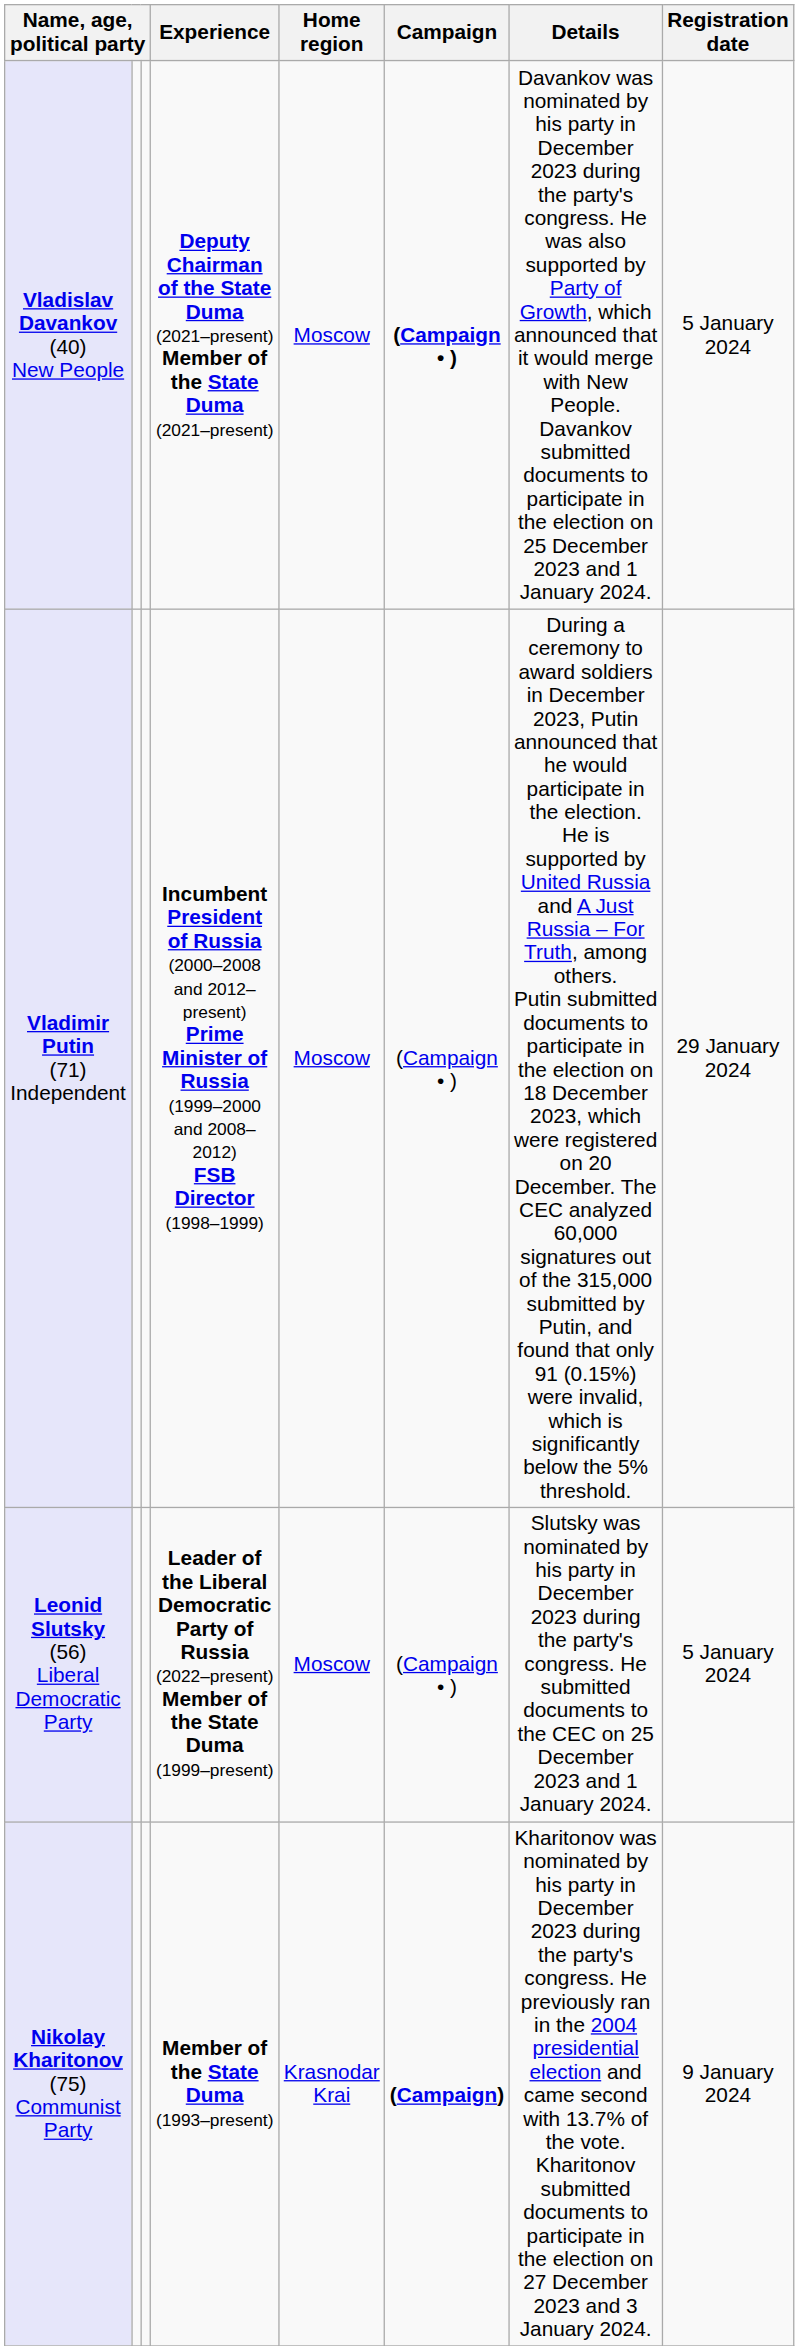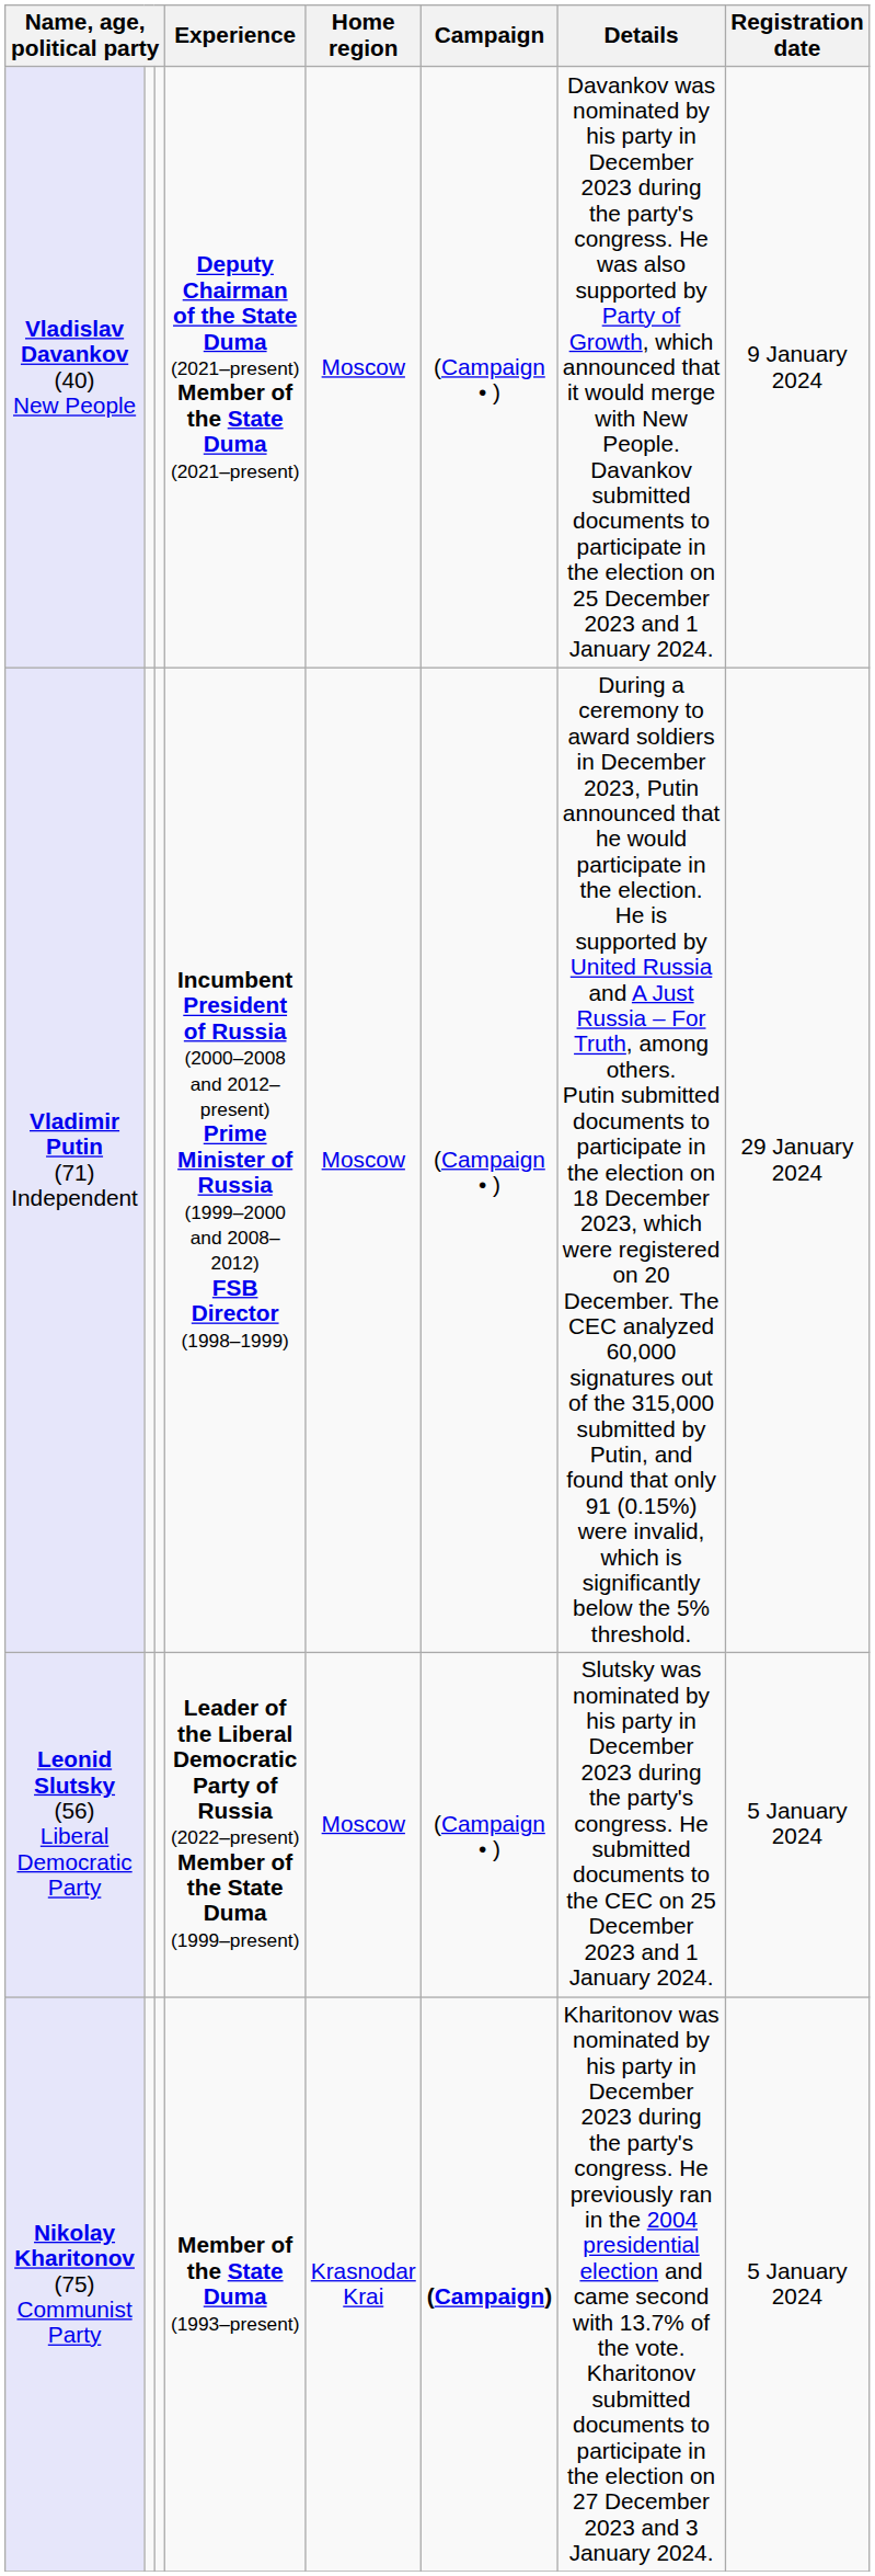Vladislav Davankov (40) New People | Campaign: bold -> normal
Vladislav Davankov (40) New People | Registration date: 5 January 2024 -> 9 January 2024
Nikolay Kharitonov (75) Communist Party | Registration date: 9 January 2024 -> 5 January 2024
